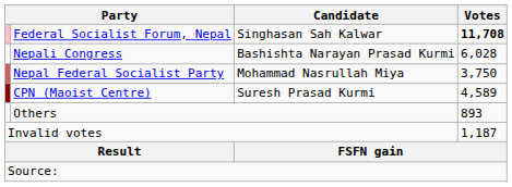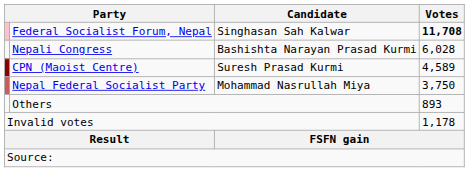rows swapped: CPN (Maoist Centre) <-> Nepal Federal Socialist Party
Invalid votes | Votes: 1,187 -> 1,178
